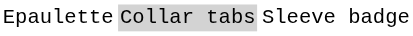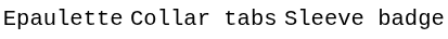Epaulette | column 2: lightgrey background -> no background
